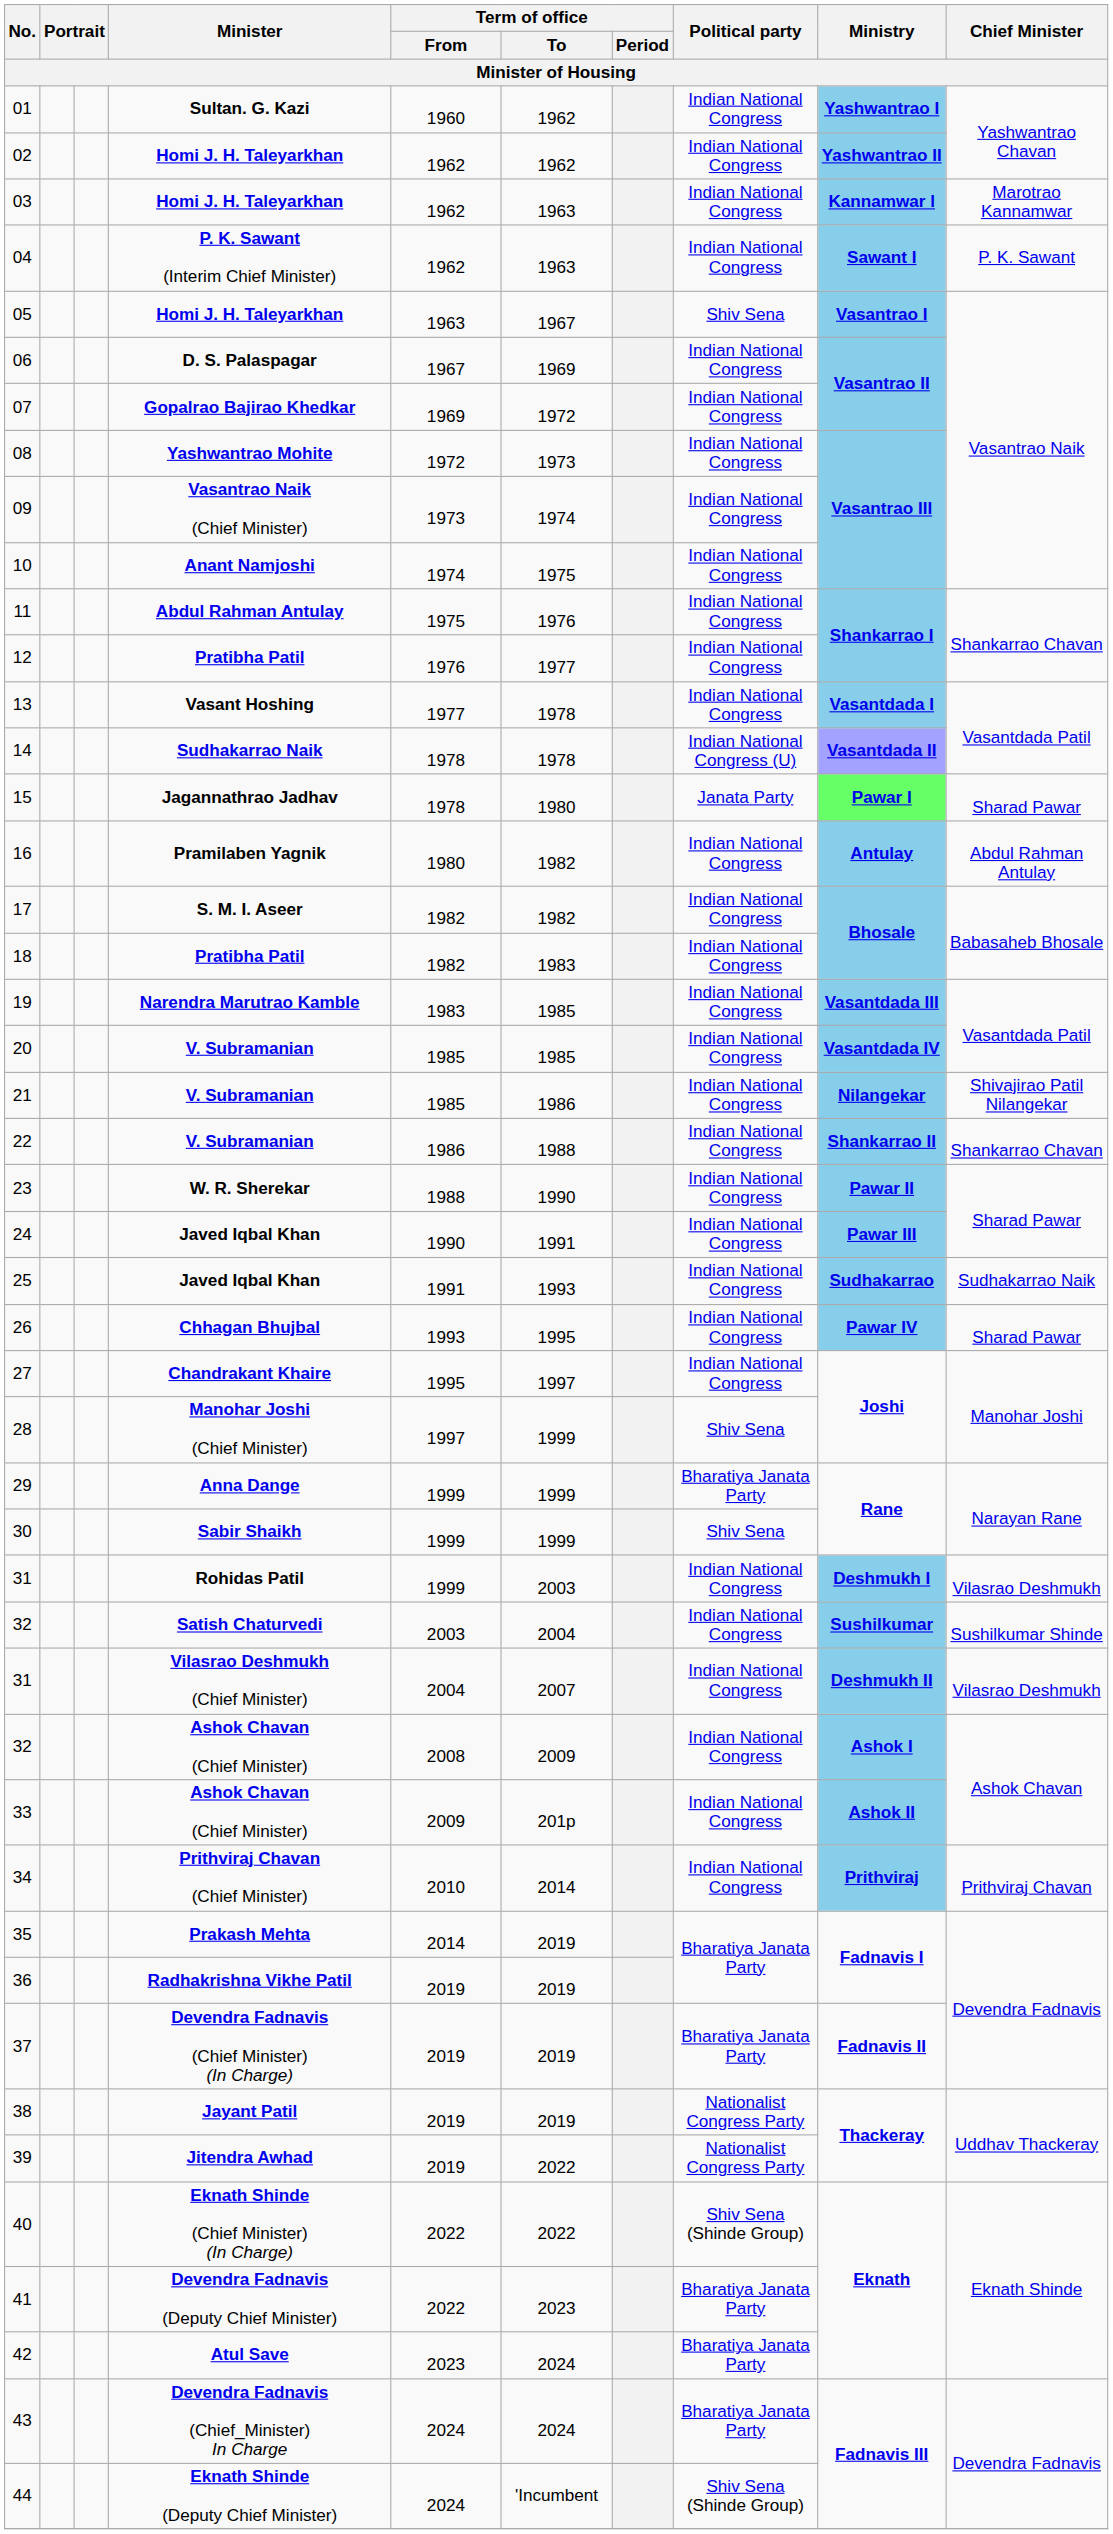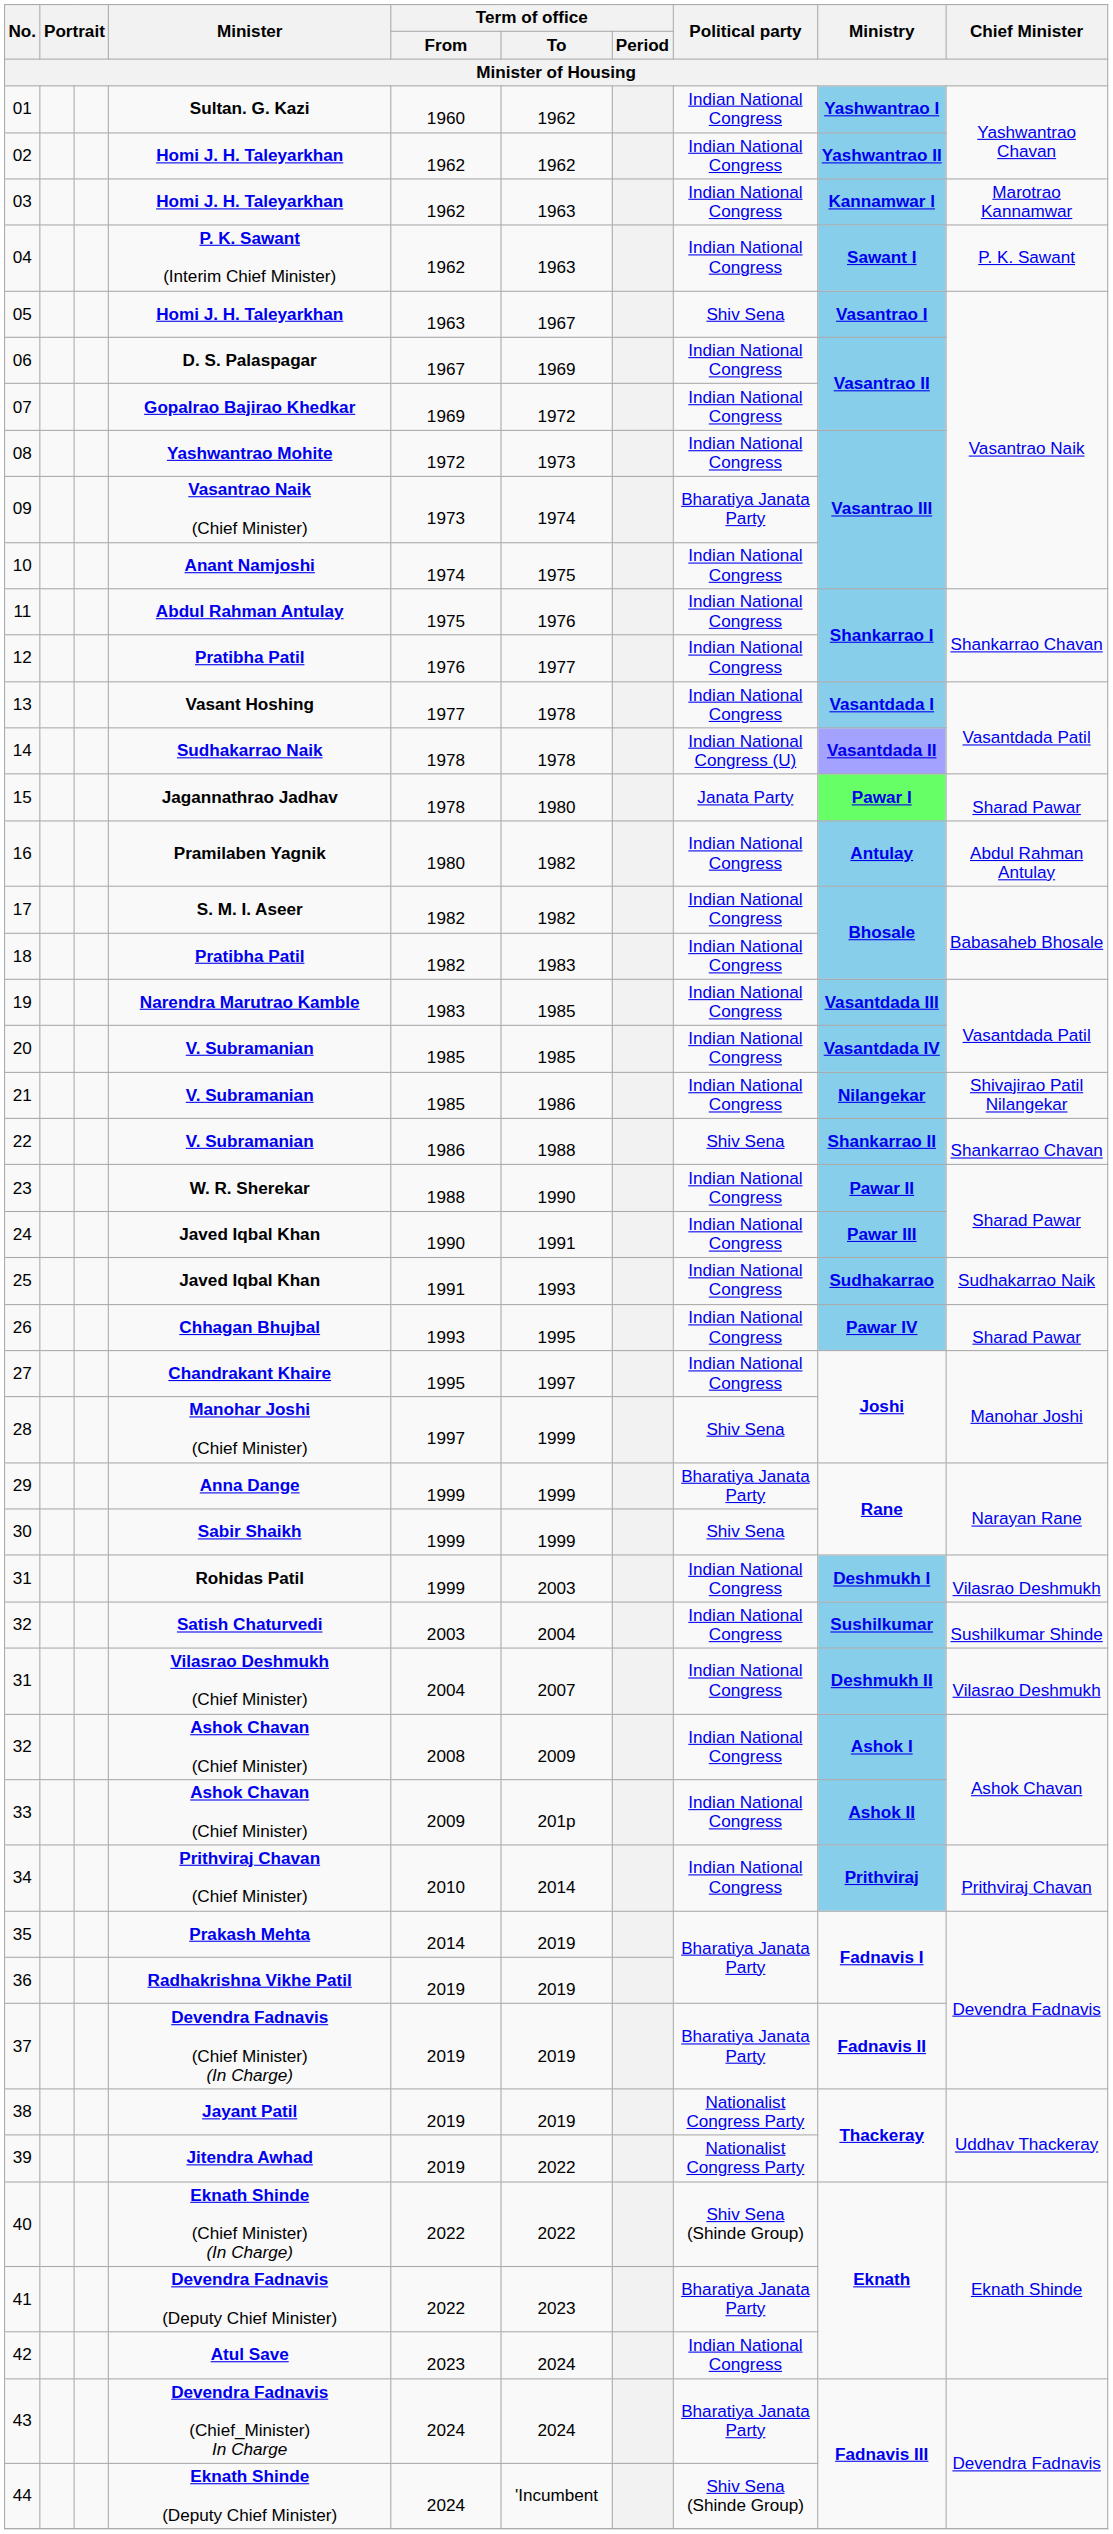09 | Political party: Indian National Congress -> Bharatiya Janata Party
22 | Political party: Indian National Congress -> Shiv Sena
42 | Political party: Bharatiya Janata Party -> Indian National Congress
